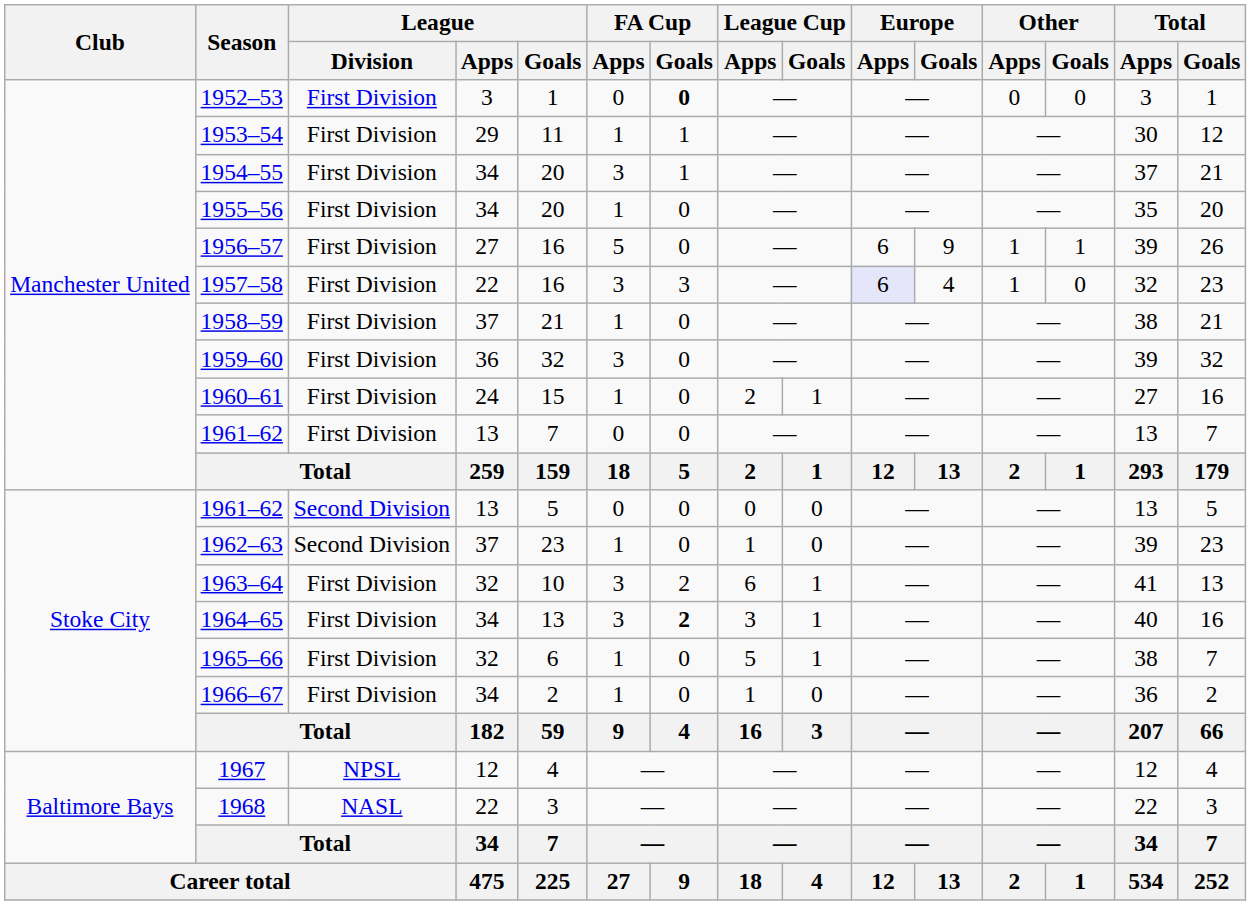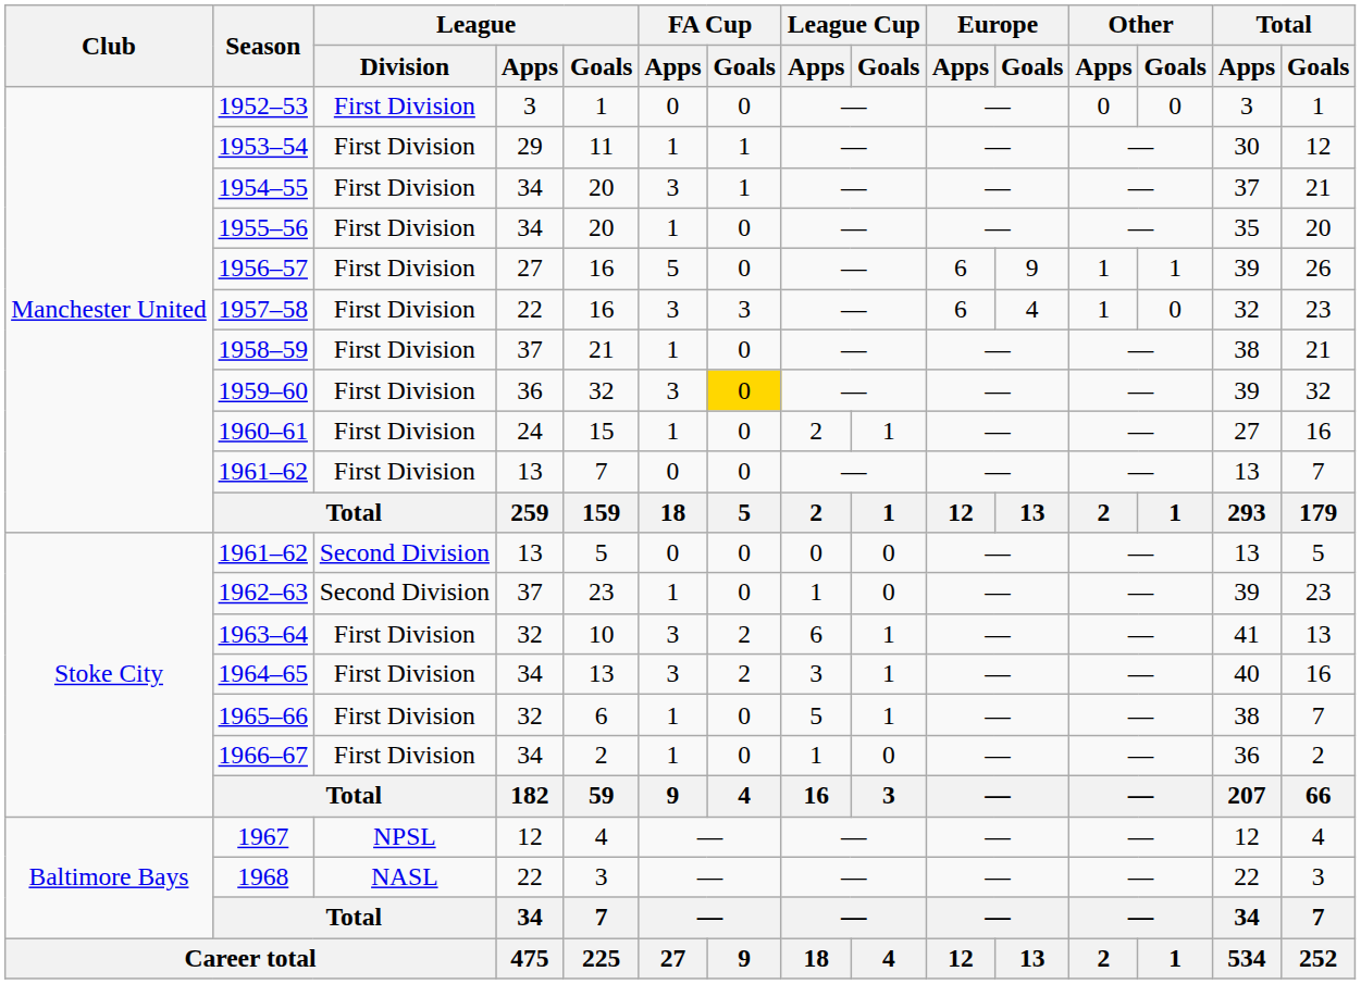1952–53 | FA Cup / Goals: bold -> normal
1957–58 | Europe / Apps: lavender background -> no background
1959–60 | FA Cup / Goals: no background -> gold background
1964–65 | FA Cup / Goals: bold -> normal
